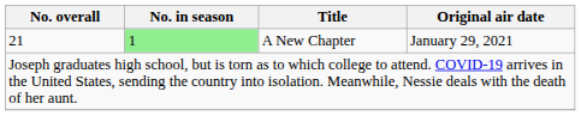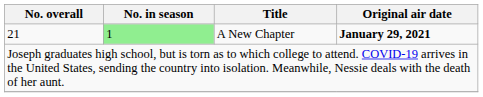21 | Original air date: normal -> bold
